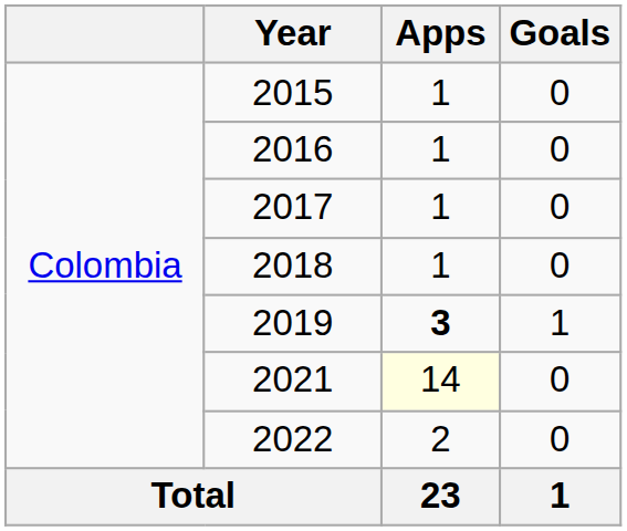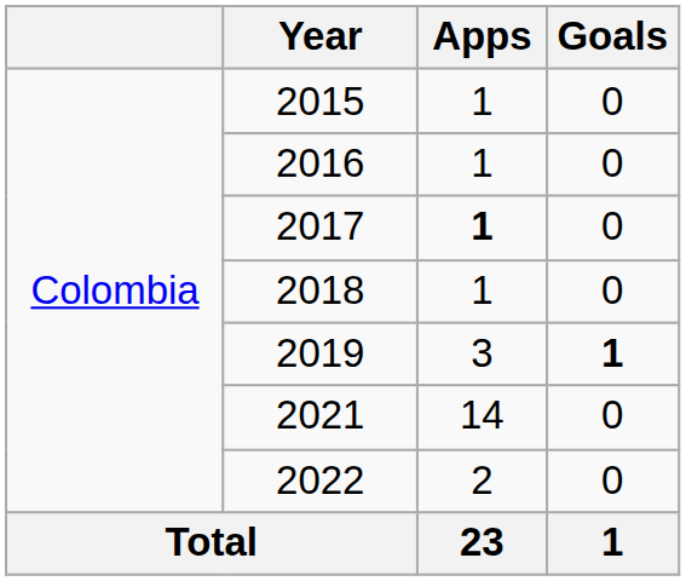2017 | Apps: normal -> bold
2019 | Apps: bold -> normal
2019 | Goals: normal -> bold
2021 | Apps: lightyellow background -> no background
